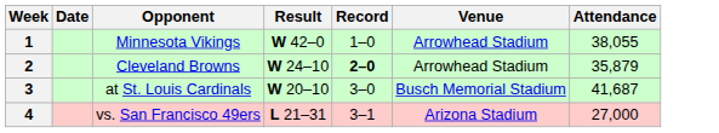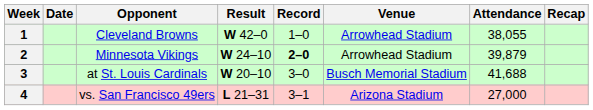+ column: Recap
1 | Opponent: Minnesota Vikings -> Cleveland Browns
2 | Opponent: Cleveland Browns -> Minnesota Vikings
2 | Attendance: 35,879 -> 39,879
3 | Attendance: 41,687 -> 41,688
